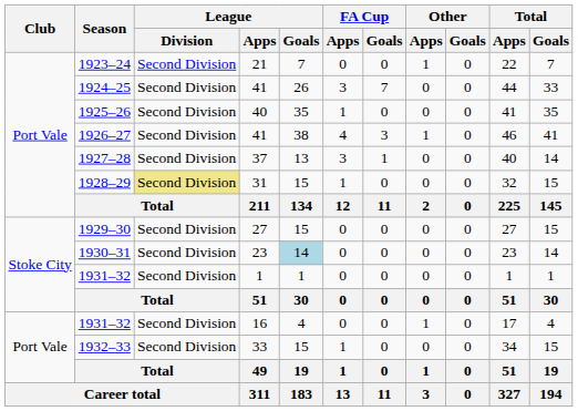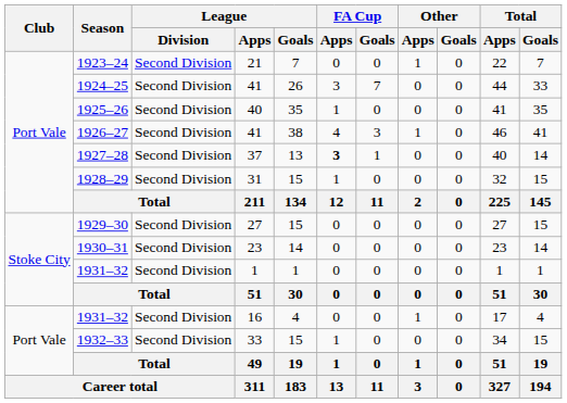1927–28 | FA Cup / Apps: normal -> bold
1928–29 | League / Division: khaki background -> no background
1930–31 | League / Goals: lightblue background -> no background
